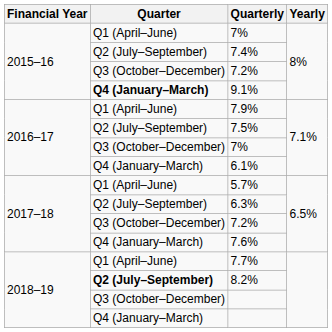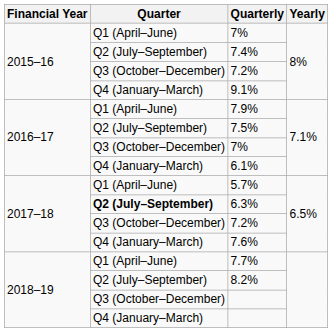9.1% | Quarter: bold -> normal
6.3% | Quarter: normal -> bold
8.2% | Quarter: bold -> normal
